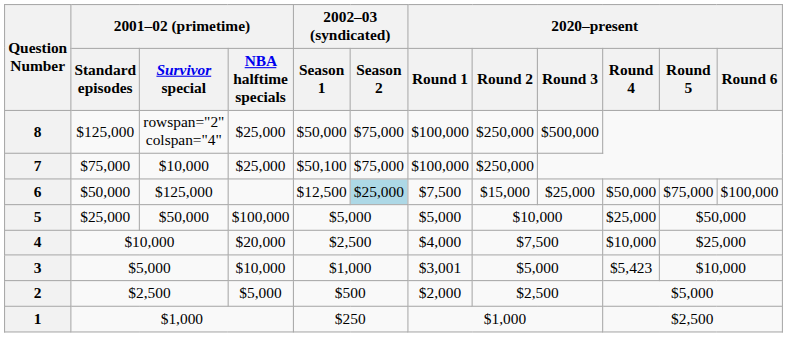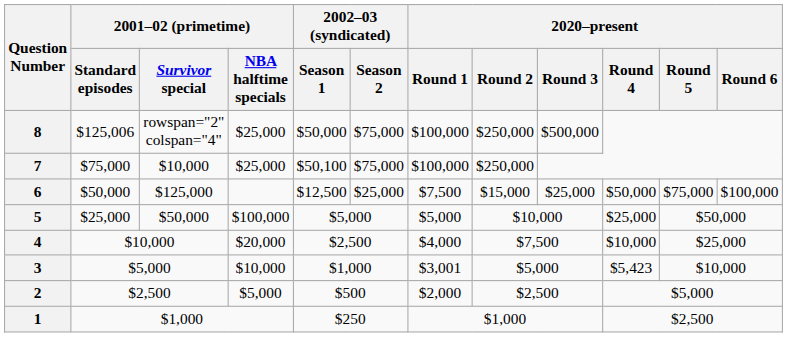8 | 2001–02 (primetime) / Standard episodes: $125,000 -> $125,006
6 | 2002–03 (syndicated) / Season 2: lightblue background -> no background
